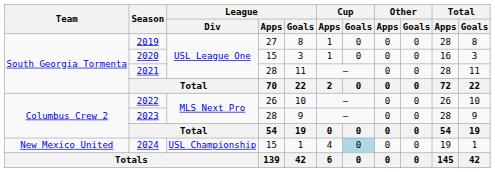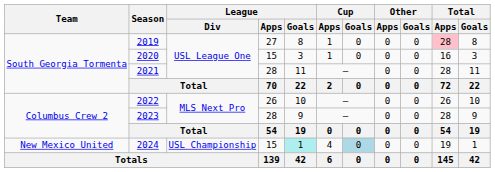2019 | Total / Apps: no background -> pink background
2024 | League / Goals: no background -> paleturquoise background
